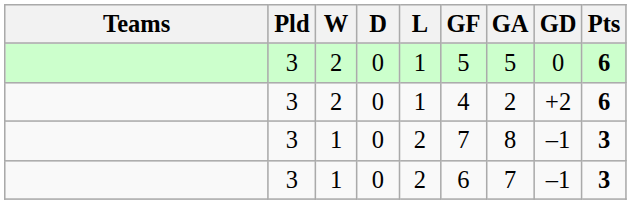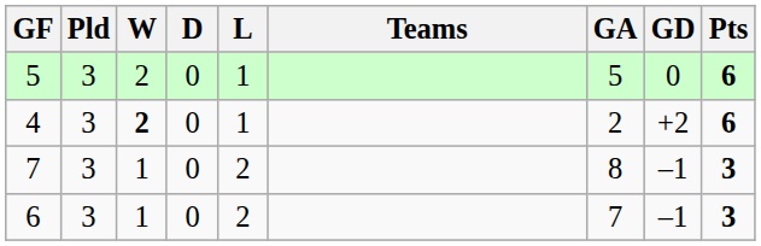columns swapped: Teams <-> GF
row 3 | W: normal -> bold
